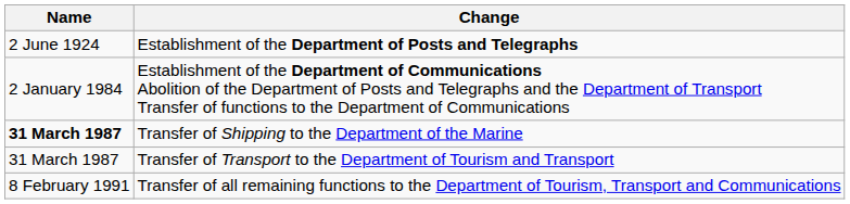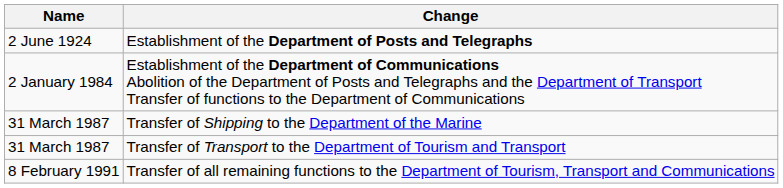Transfer of Shipping to the Department of the Marine | Name: bold -> normal
